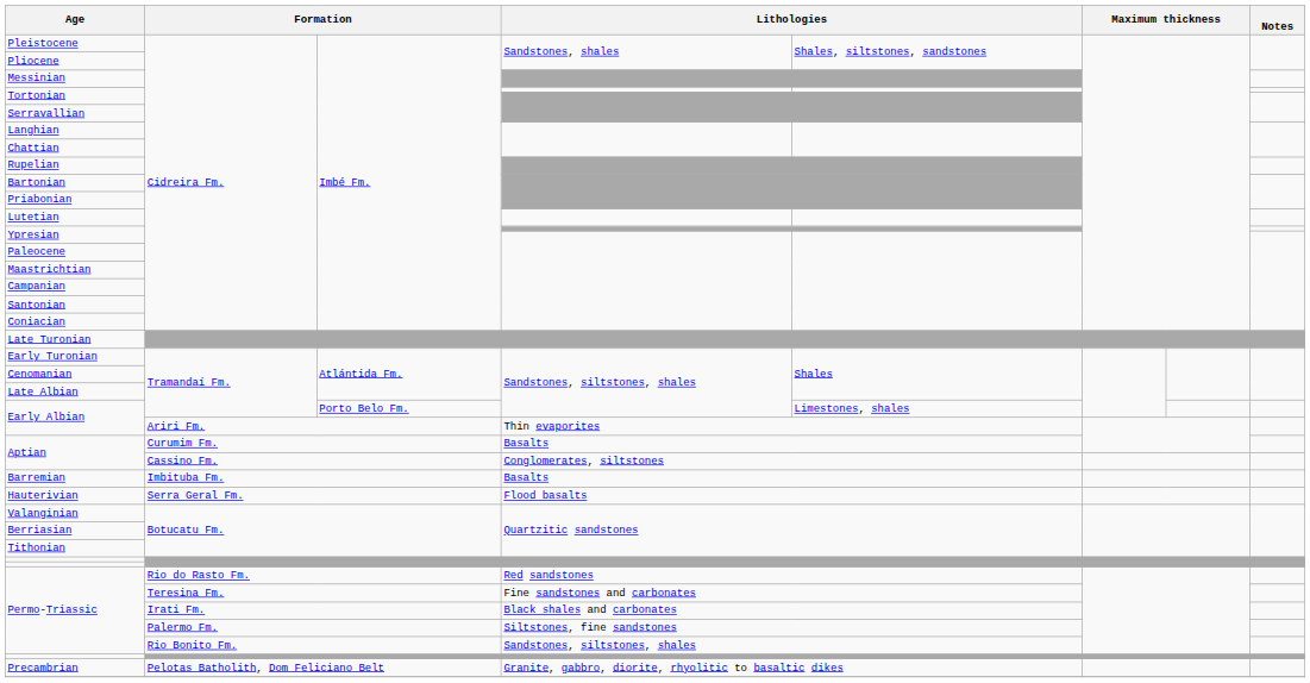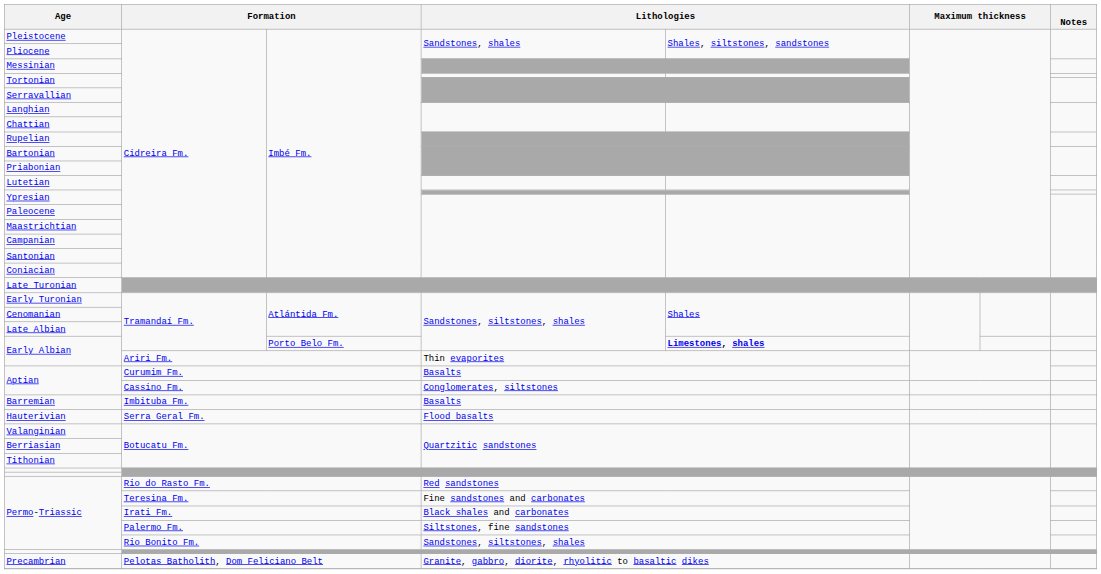Early Albian / Porto Belo Fm. | column 5: normal -> bold
